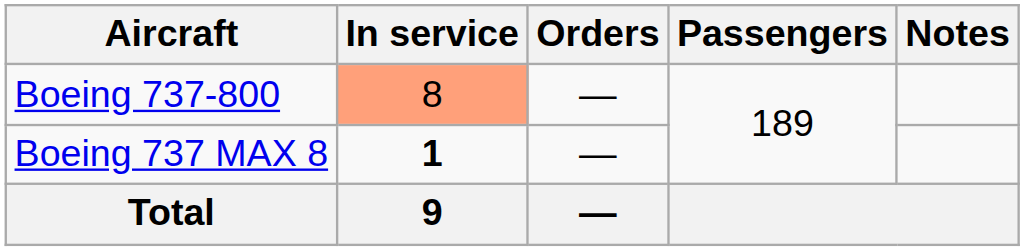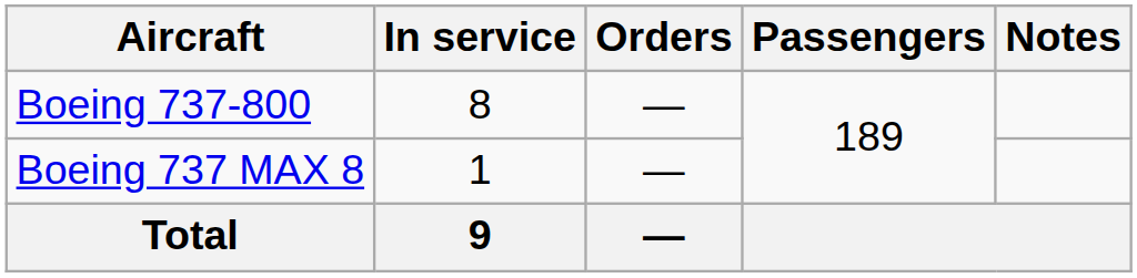Boeing 737-800 | In service: lightsalmon background -> no background
Boeing 737 MAX 8 | In service: bold -> normal
